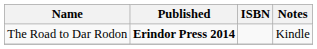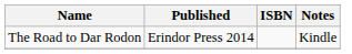The Road to Dar Rodon | Published: bold -> normal
